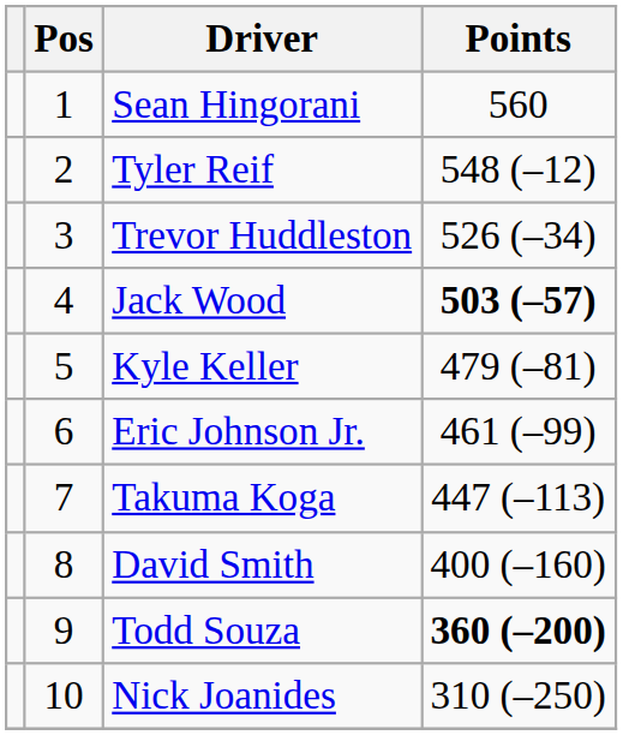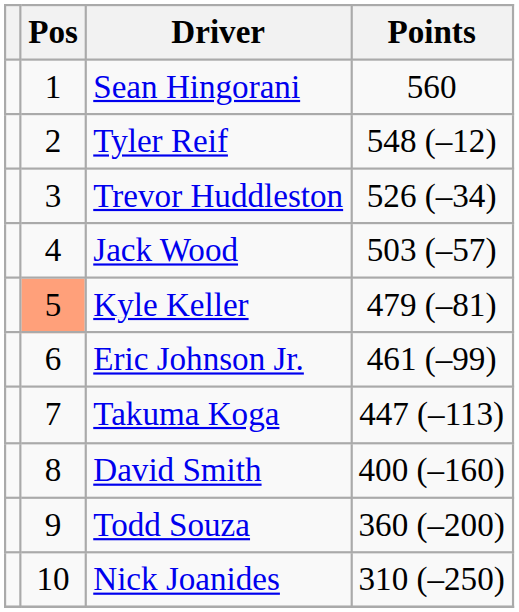Jack Wood | Points: bold -> normal
Kyle Keller | Pos: no background -> lightsalmon background
Todd Souza | Points: bold -> normal
